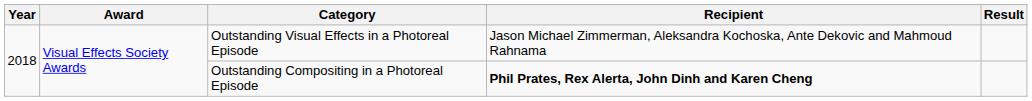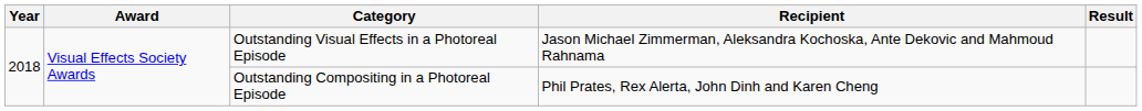Outstanding Compositing in a Photoreal Episode | Recipient: bold -> normal
